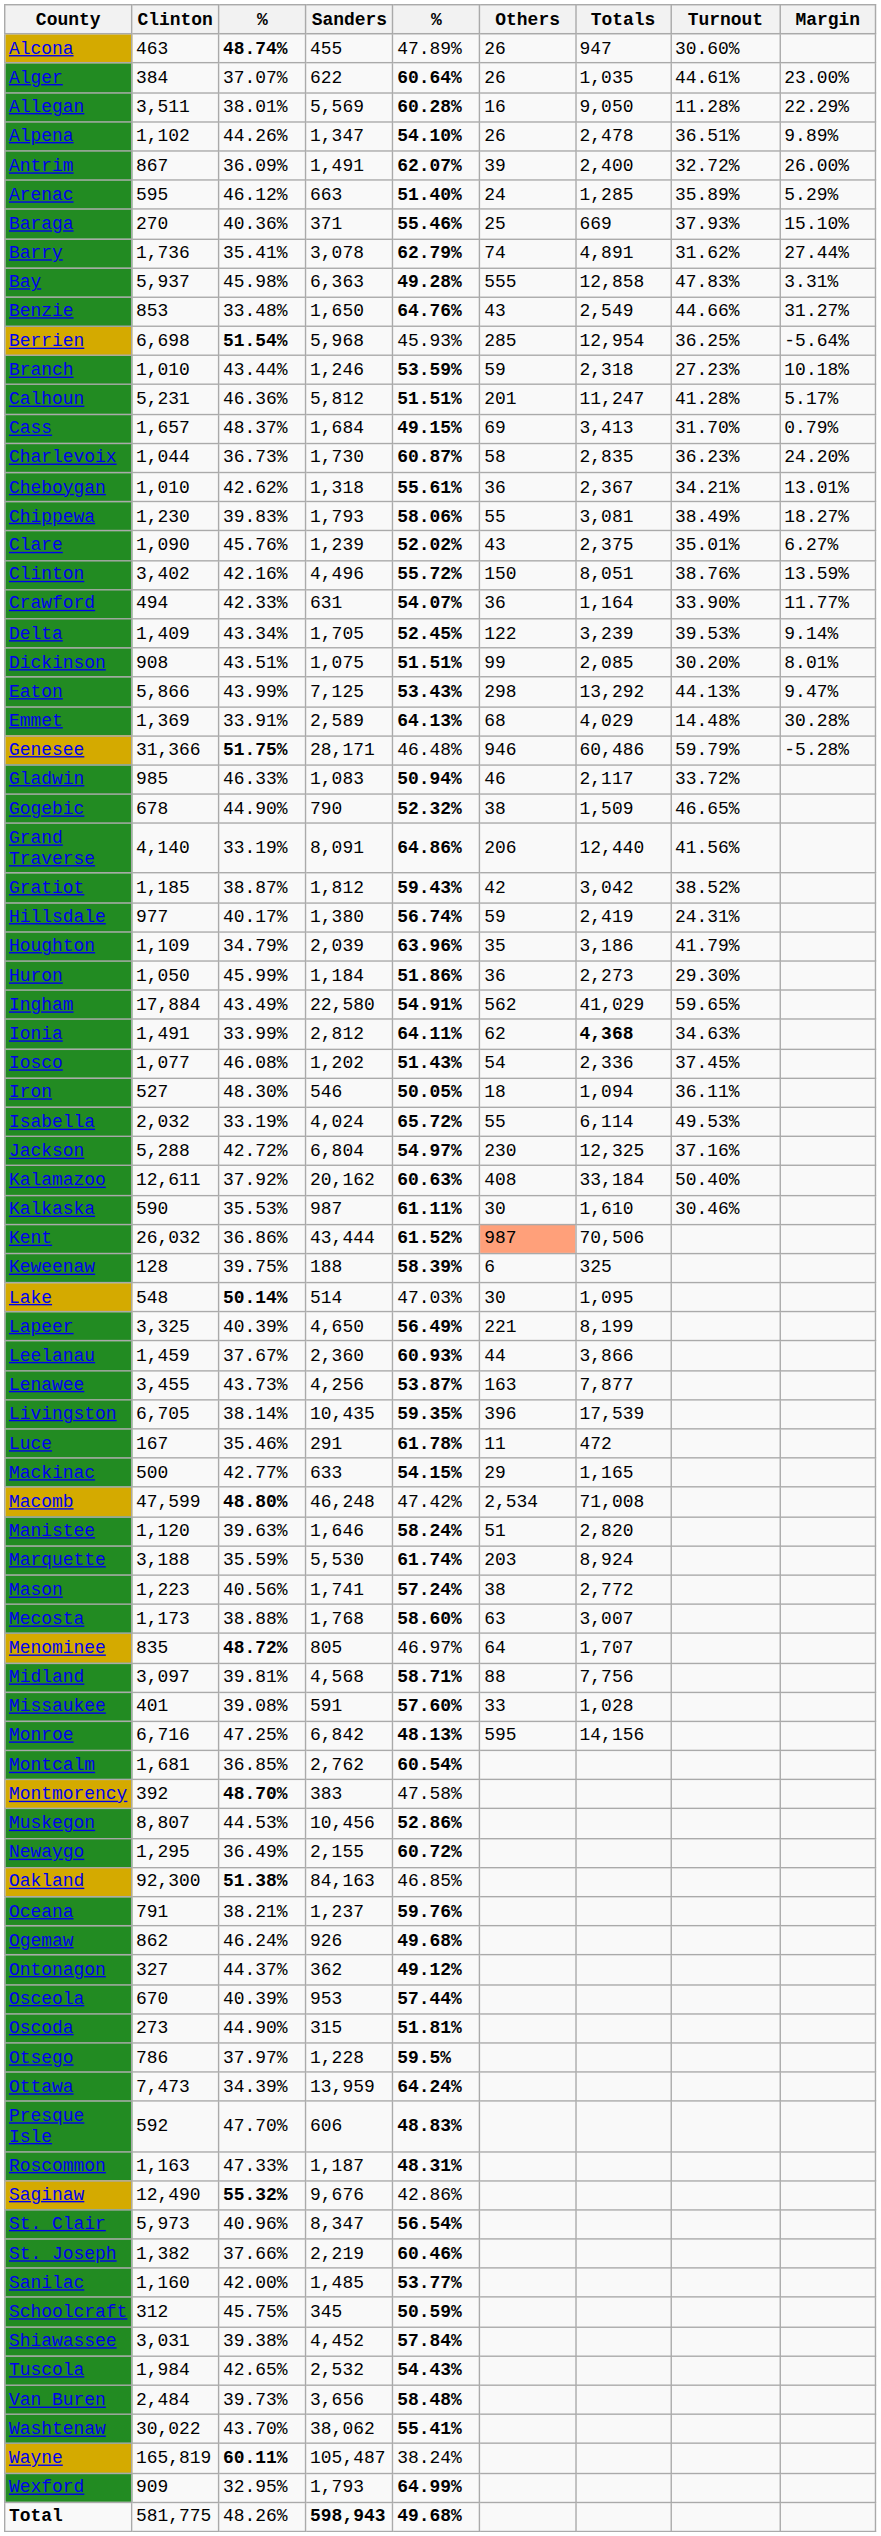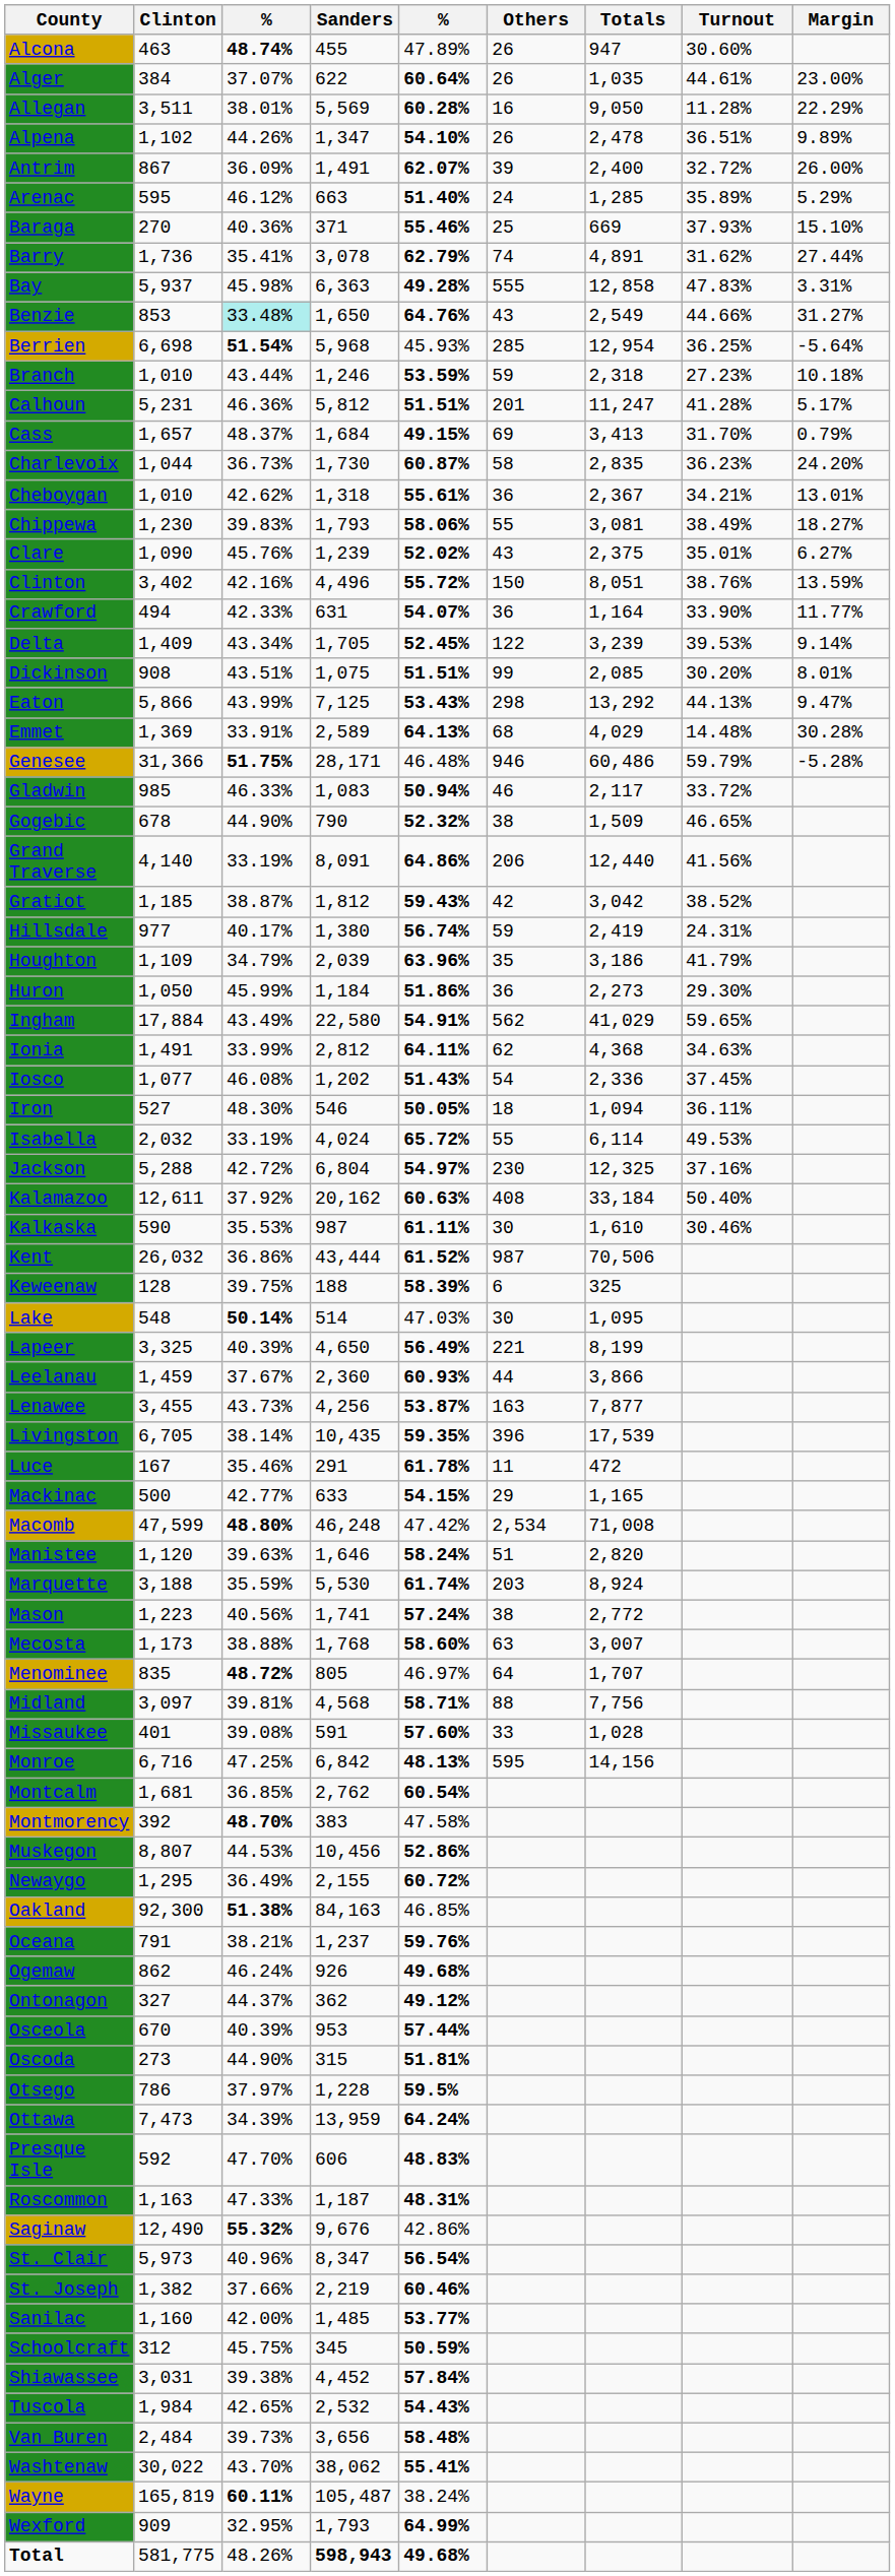Benzie | column 3: no background -> paleturquoise background
Ionia | Totals: bold -> normal
Kent | Others: lightsalmon background -> no background
